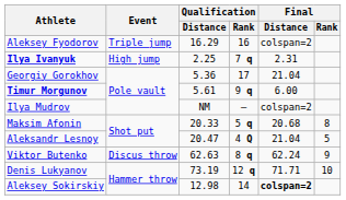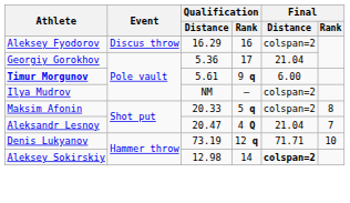Aleksey Fyodorov | Event: Triple jump -> Discus throw
- row: Ilya Ivanyuk | High jump | 2.25 | 7 q | 2.31
Maksim Afonin | Final / Distance: 20.68 -> colspan=2
Aleksandr Lesnoy | Final / Rank: 5 -> 7
- row: Viktor Butenko | Discus throw | 62.63 | 8 q | 62.24 | 9
